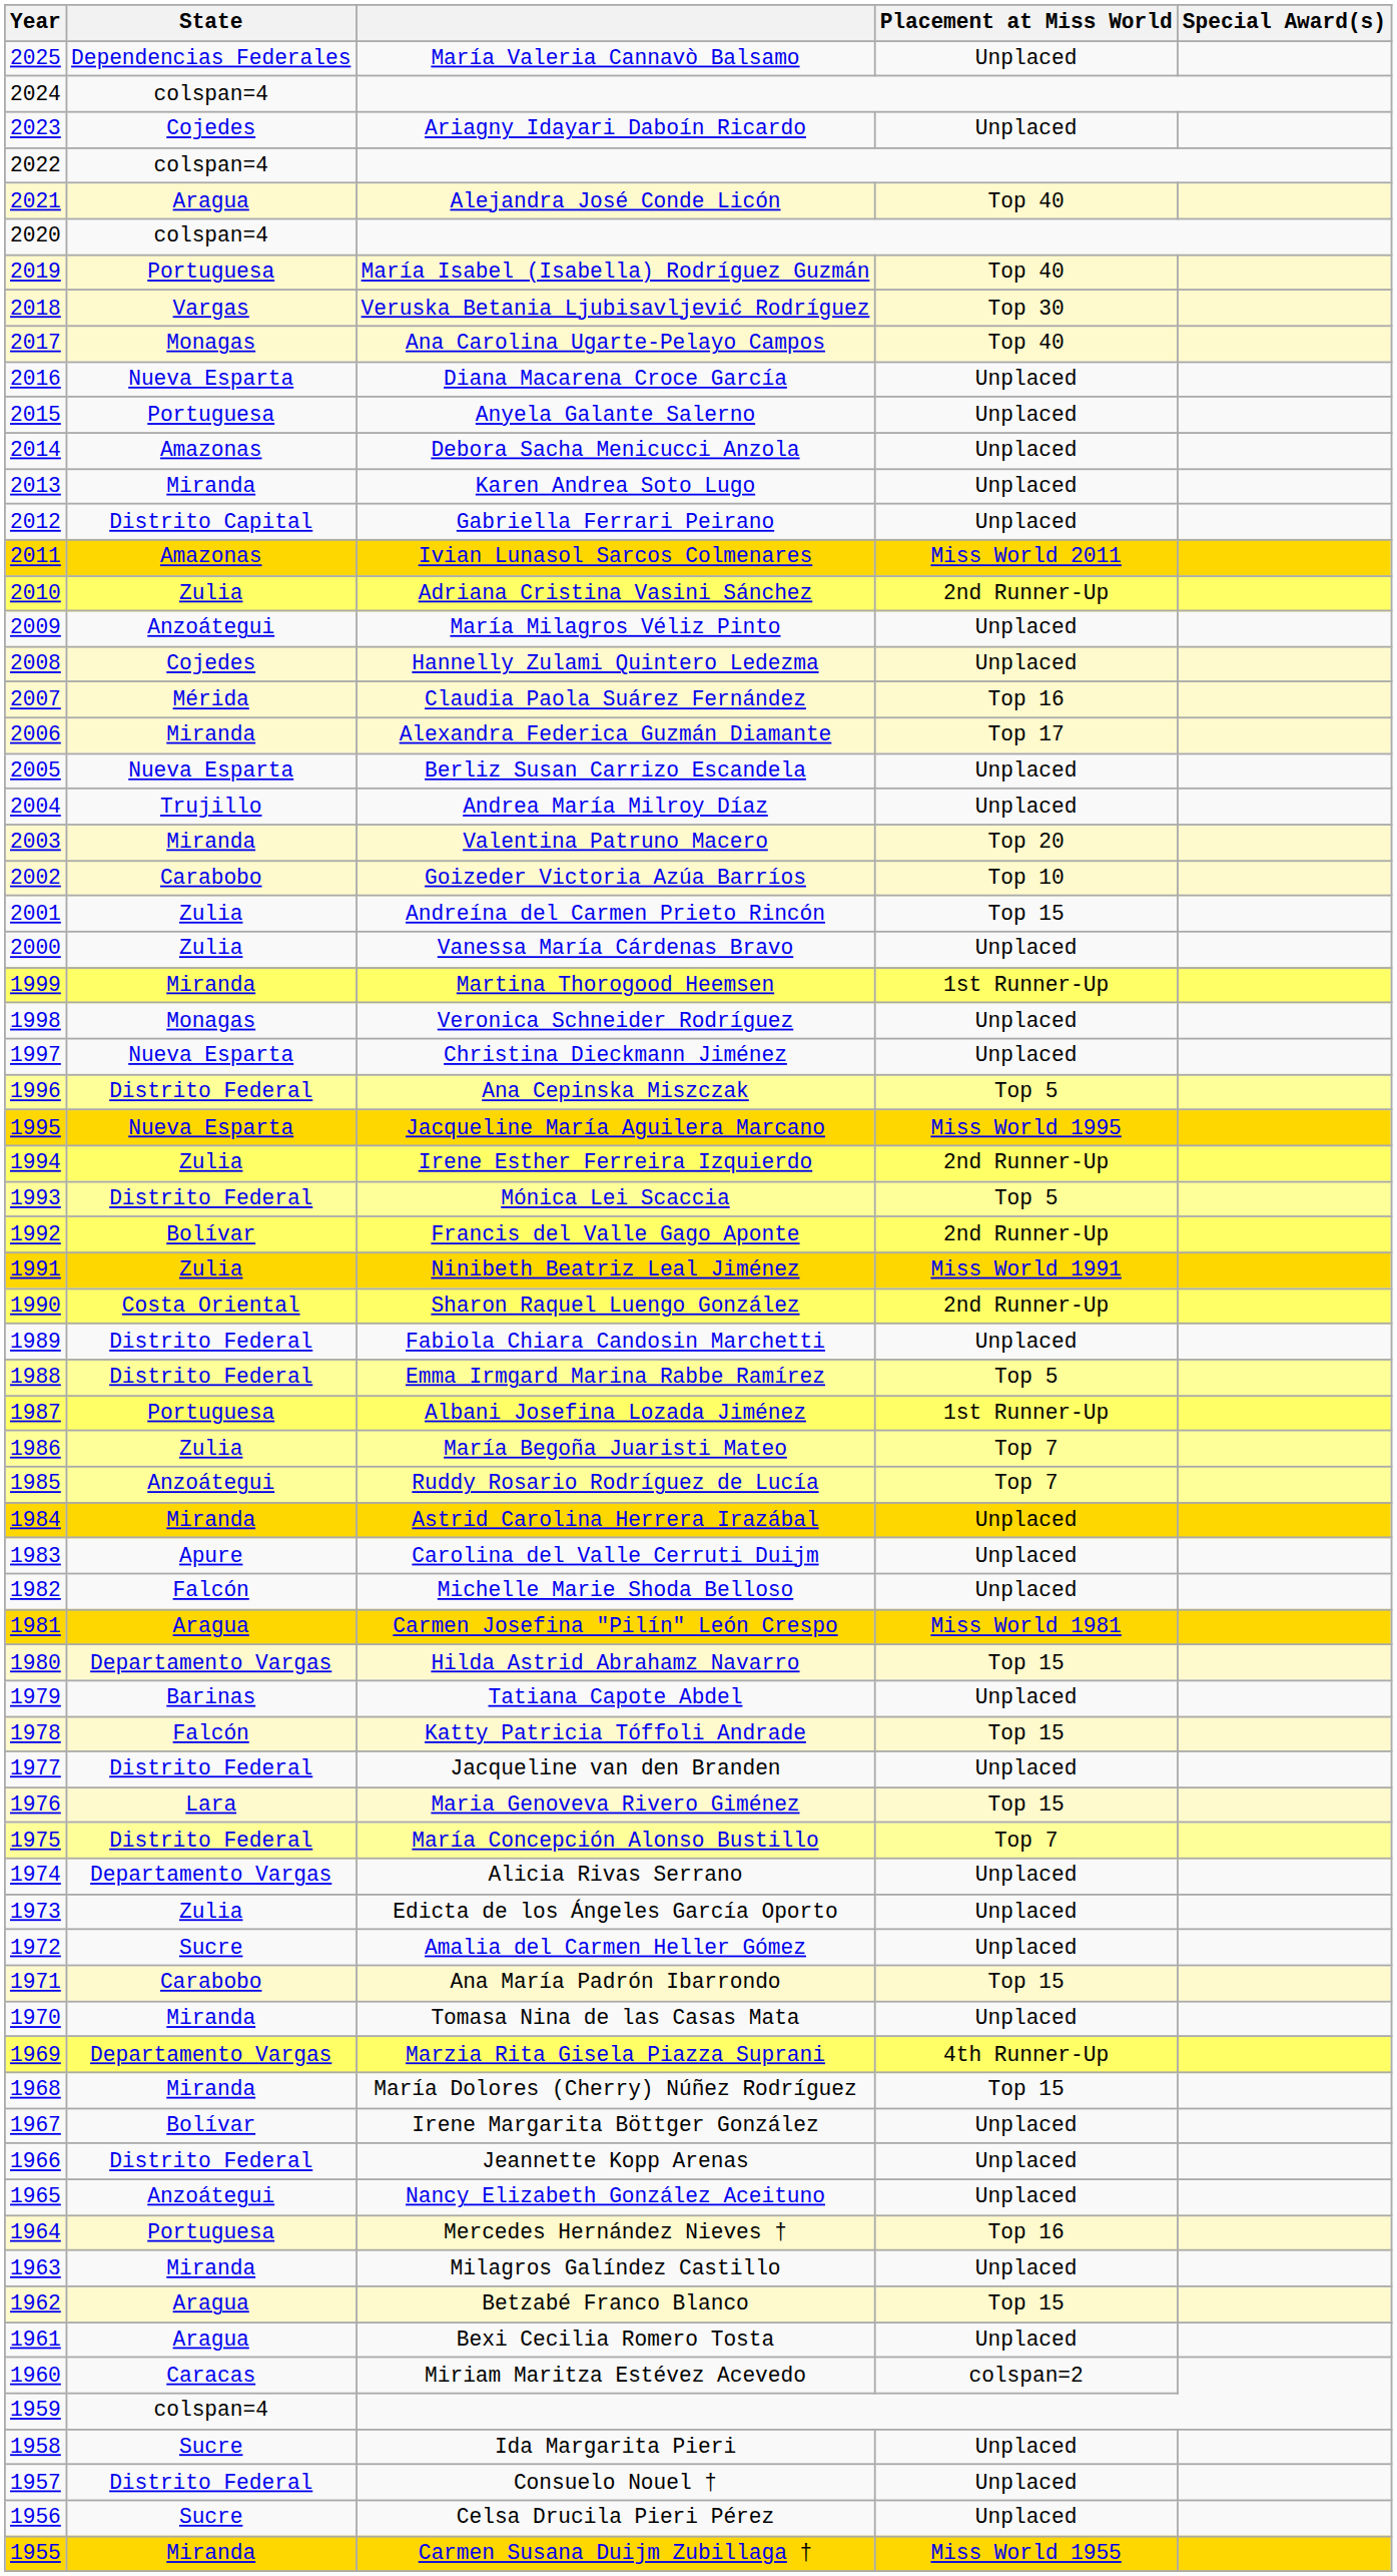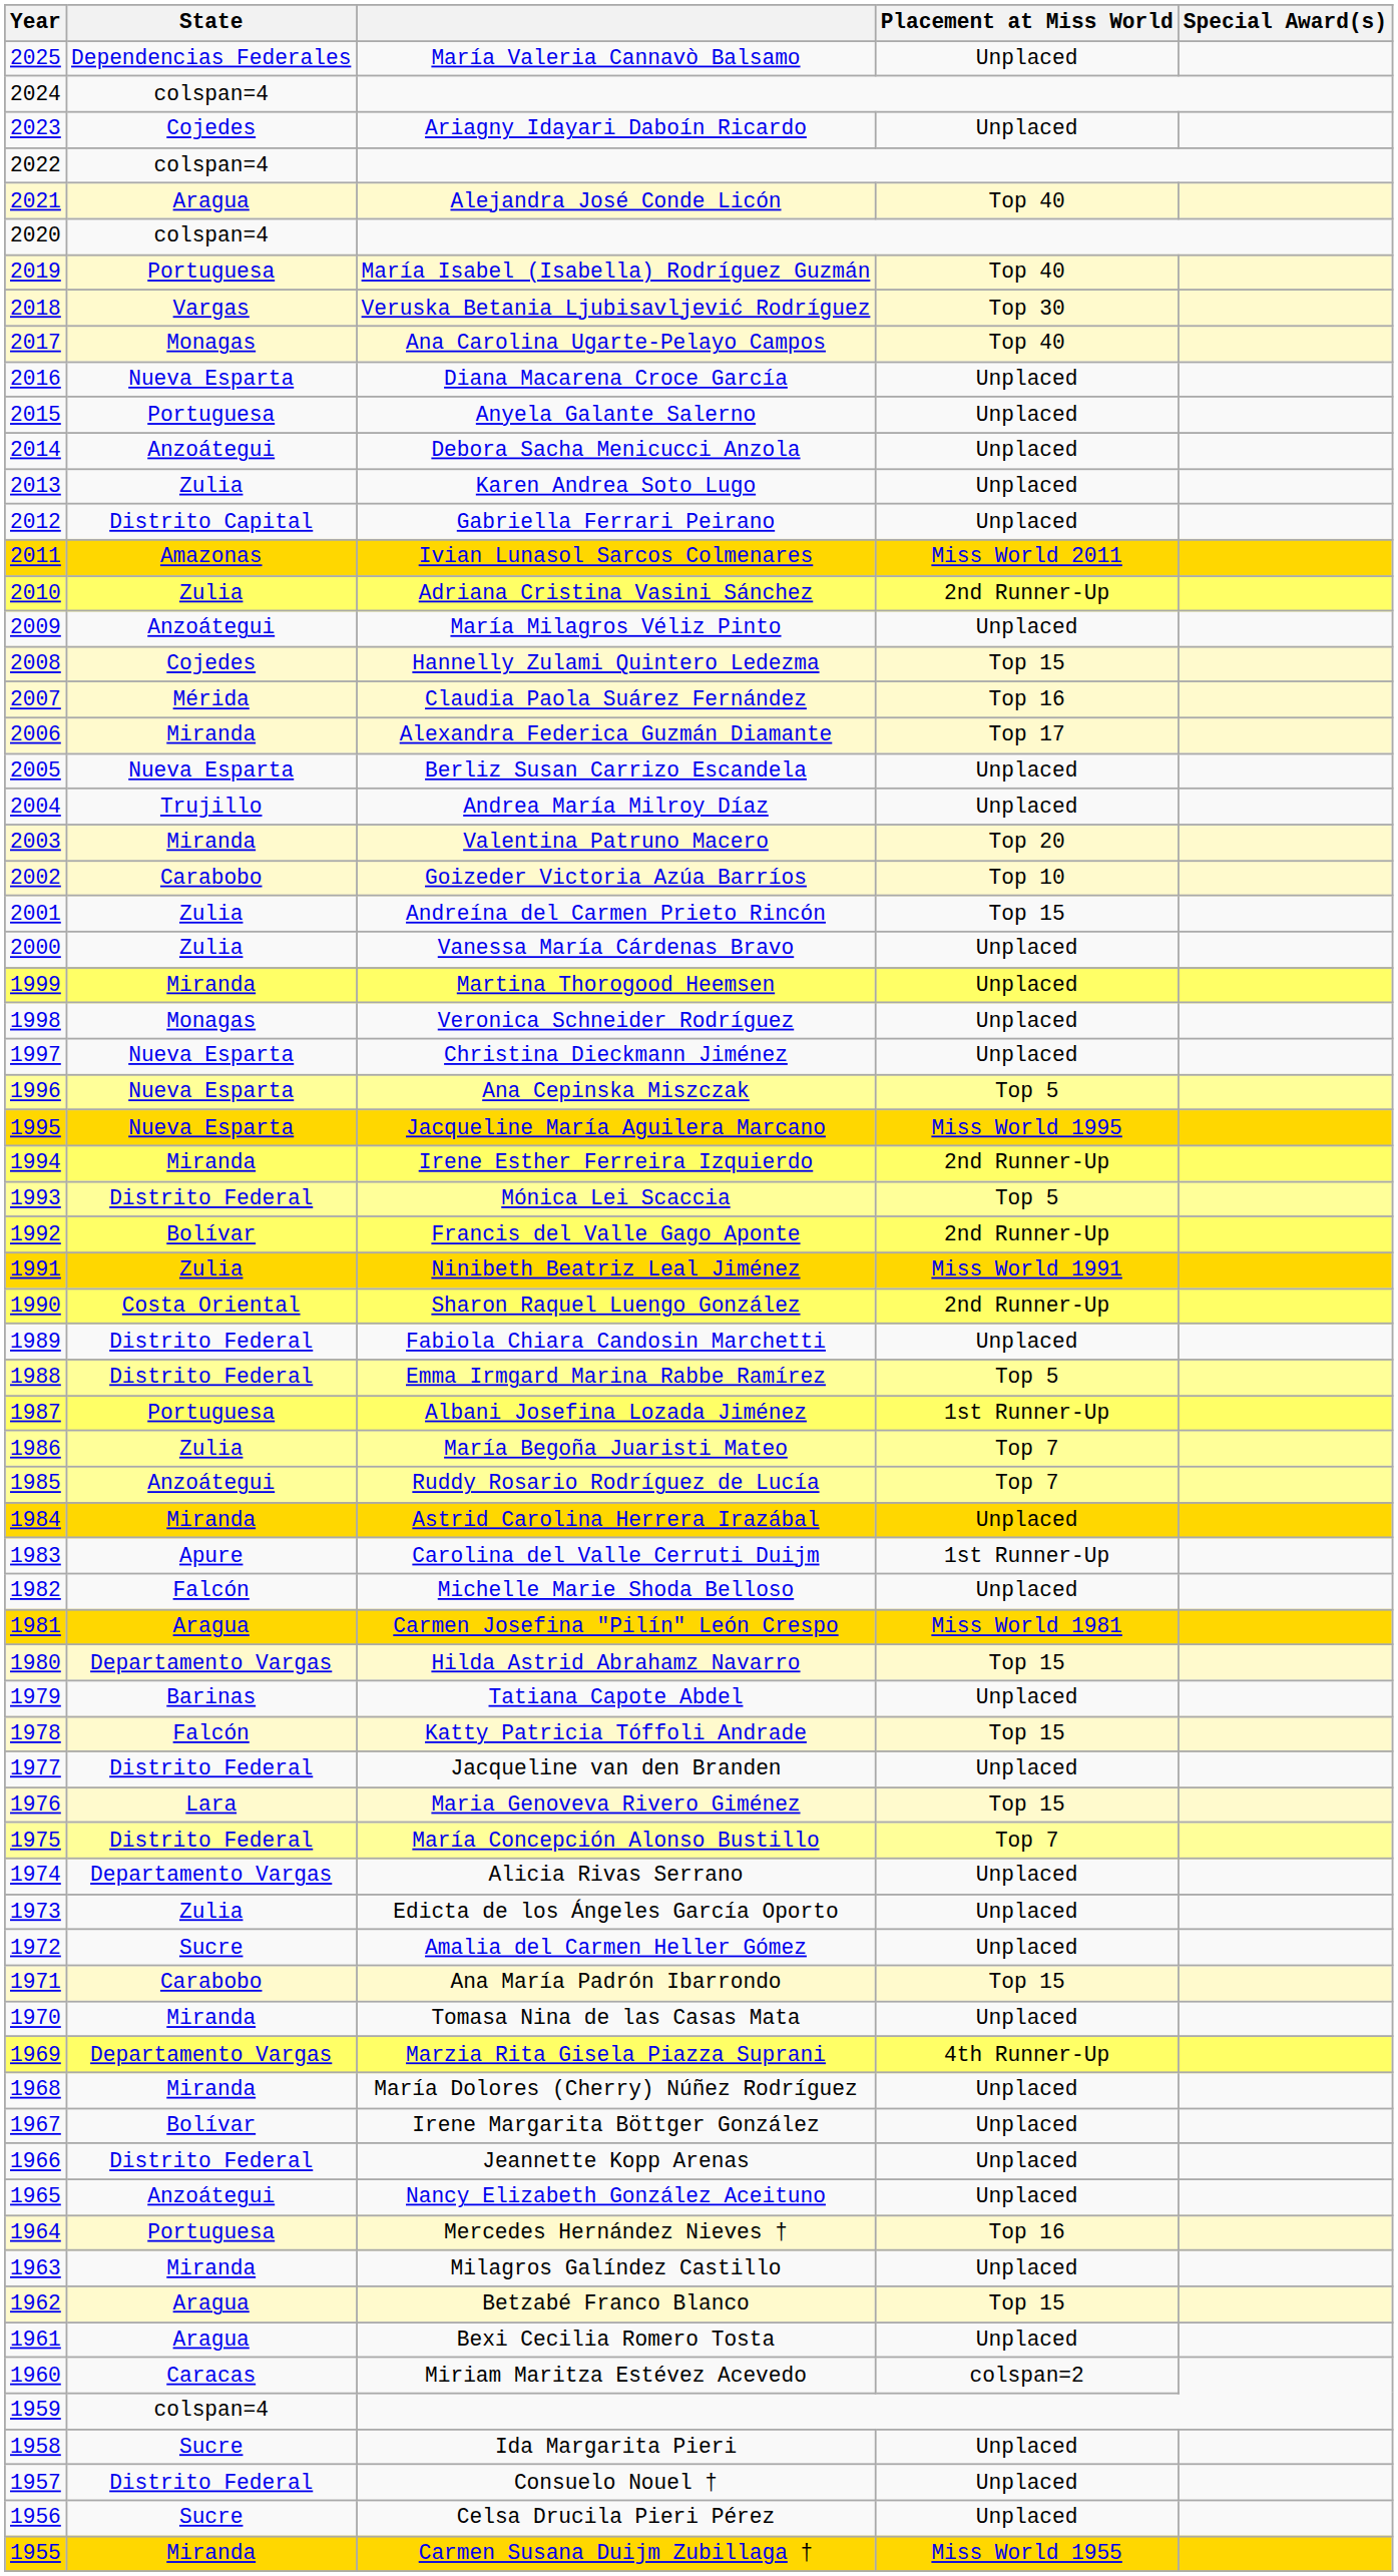Debora Sacha Menicucci Anzola | State: Amazonas -> Anzoátegui
Karen Andrea Soto Lugo | State: Miranda -> Zulia
Hannelly Zulami Quintero Ledezma | Placement at Miss World: Unplaced -> Top 15
Martina Thorogood Heemsen | Placement at Miss World: 1st Runner-Up -> Unplaced
Ana Cepinska Miszczak | State: Distrito Federal -> Nueva Esparta
Irene Esther Ferreira Izquierdo | State: Zulia -> Miranda
Carolina del Valle Cerruti Duijm | Placement at Miss World: Unplaced -> 1st Runner-Up
María Dolores (Cherry) Núñez Rodríguez | Placement at Miss World: Top 15 -> Unplaced
